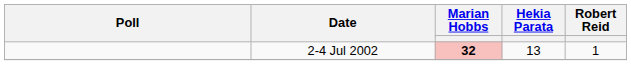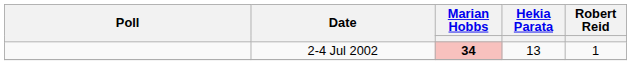2-4 Jul 2002 | Marian Hobbs: 32 -> 34
